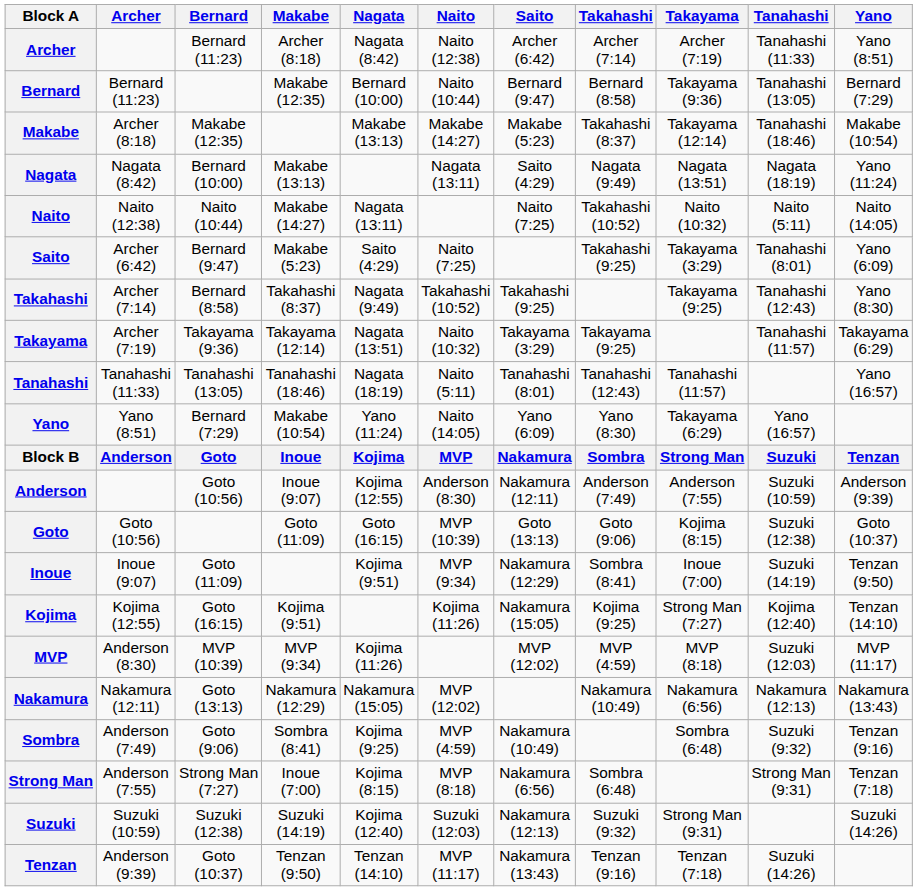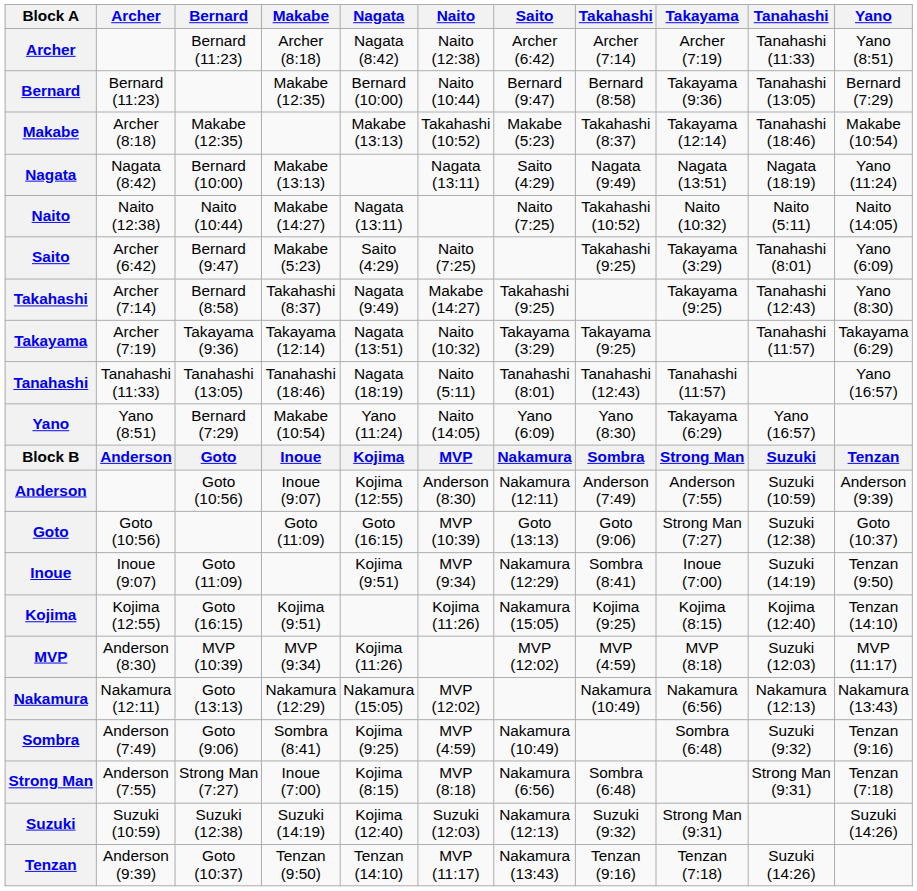row 4 | Naito: Makabe (14:27) -> Takahashi (10:52)
row 8 | Naito: Takahashi (10:52) -> Makabe (14:27)
row 14 | Takayama: Kojima (8:15) -> Strong Man (7:27)
row 16 | Takayama: Strong Man (7:27) -> Kojima (8:15)
